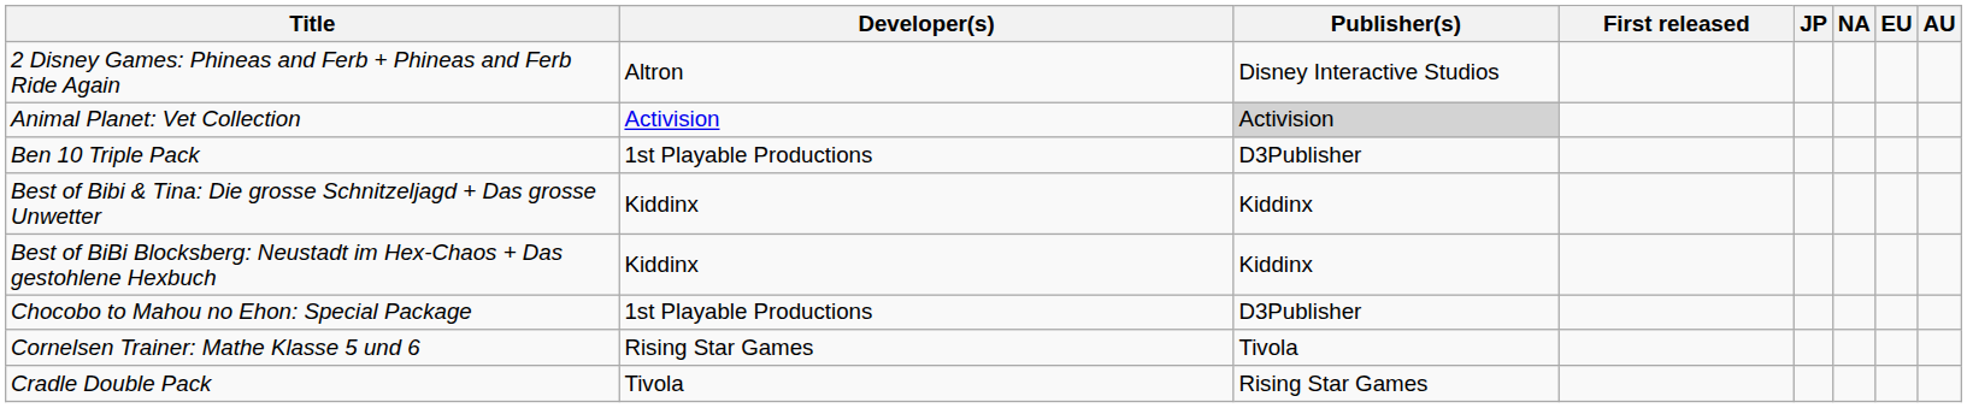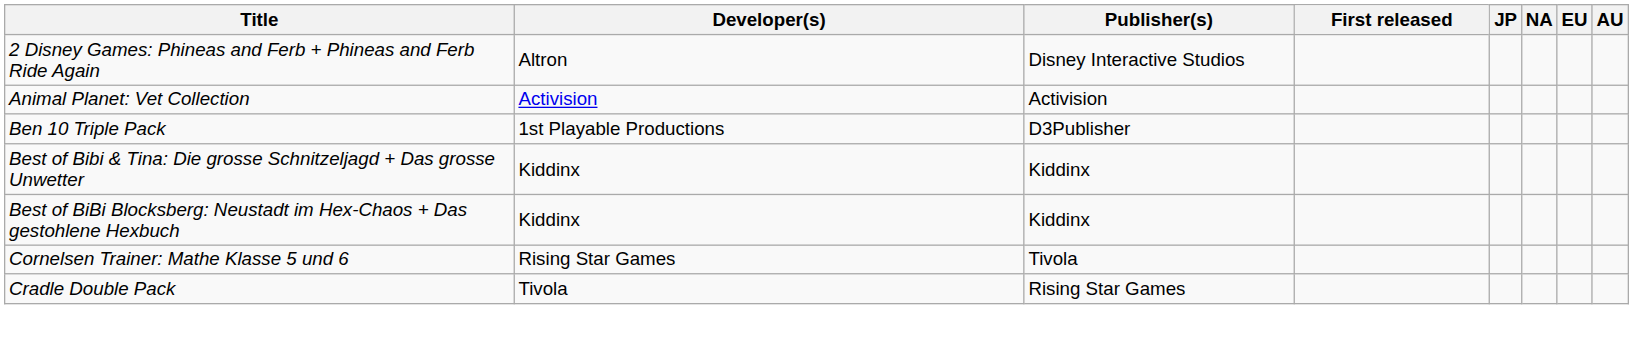Animal Planet: Vet Collection | Publisher(s): lightgrey background -> no background
- row: Chocobo to Mahou no Ehon: Special Package | 1st Playable Productions | D3Publisher
